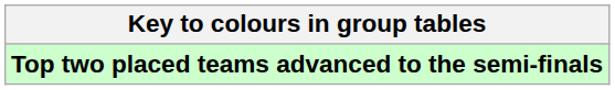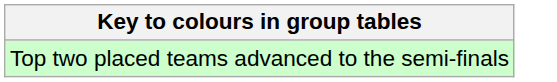row 2 | column 1: bold -> normal
